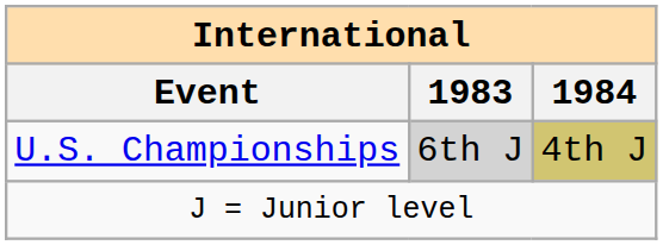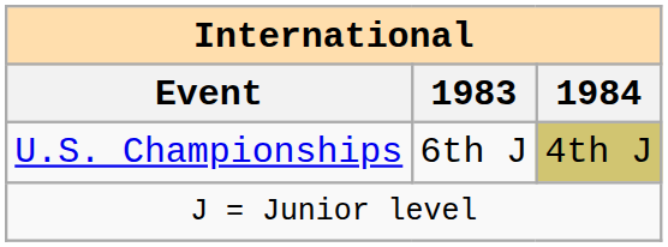U.S. Championships | 1983: lightgrey background -> no background
